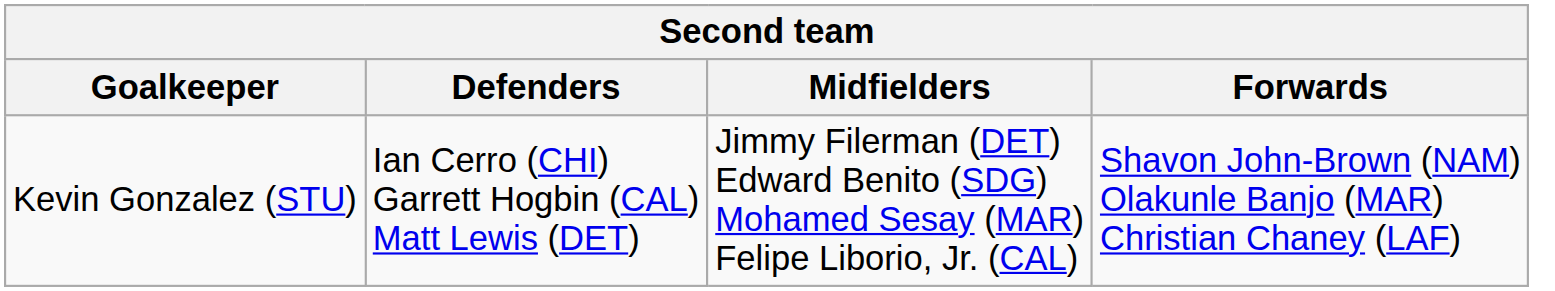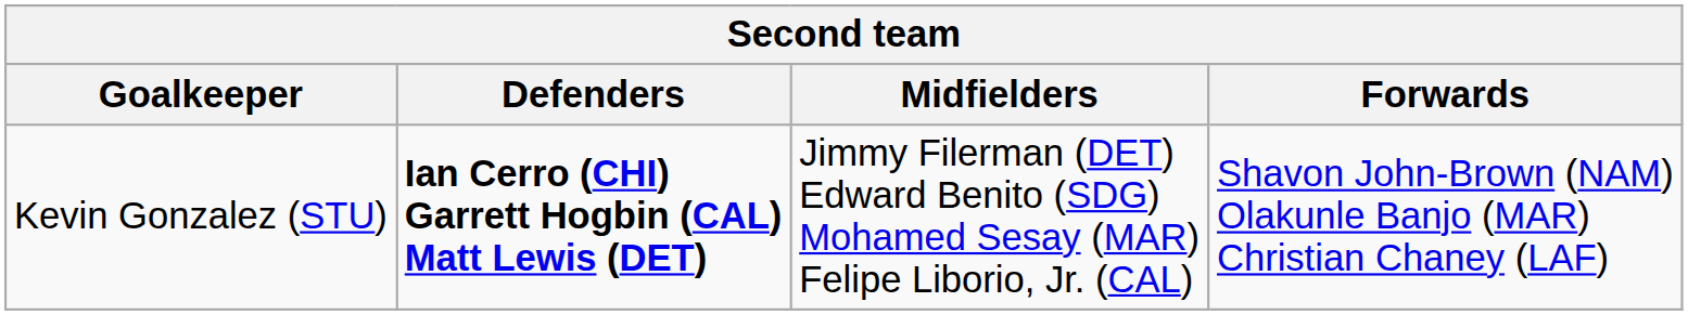Kevin Gonzalez (STU) | Defenders: normal -> bold
